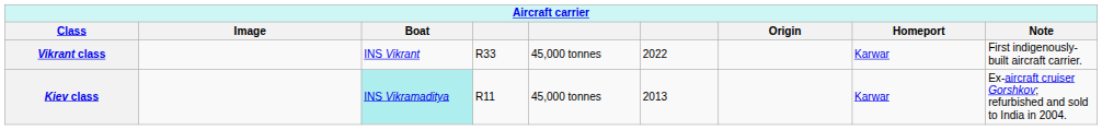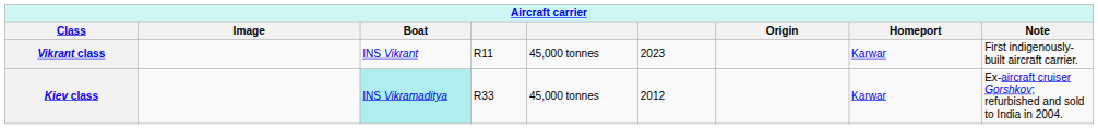Vikrant class | column 4: R33 -> R11
Vikrant class | column 6: 2022 -> 2023
Kiev class | column 4: R11 -> R33
Kiev class | column 6: 2013 -> 2012
